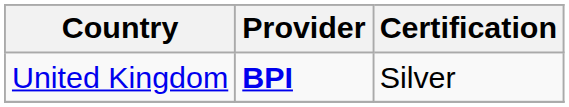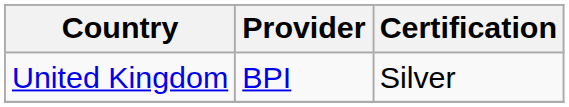United Kingdom | Provider: bold -> normal
